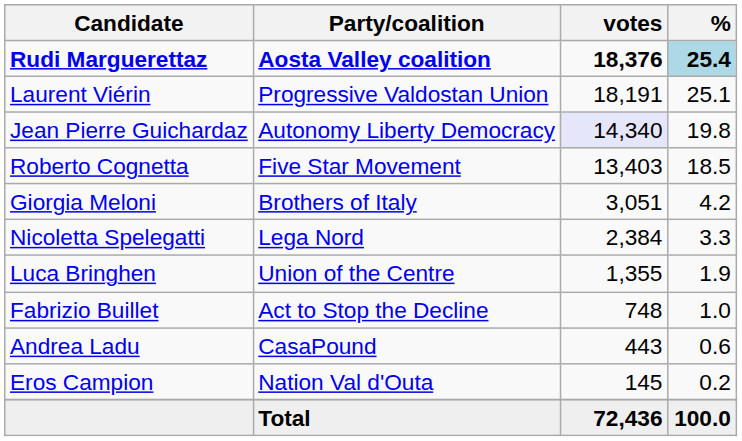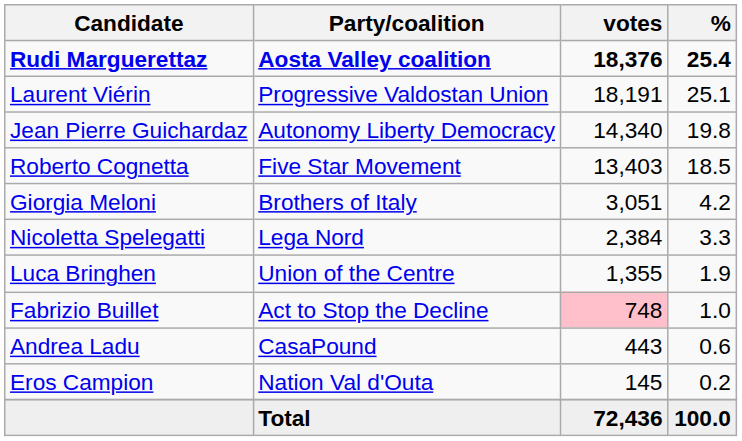Rudi Marguerettaz | %: lightblue background -> no background
Jean Pierre Guichardaz | votes: lavender background -> no background
Fabrizio Buillet | votes: no background -> pink background
